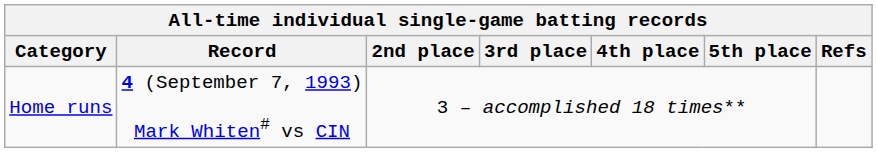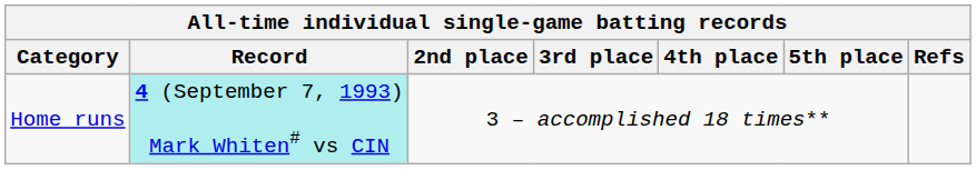Home runs | Record: no background -> paleturquoise background
